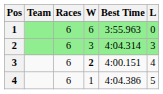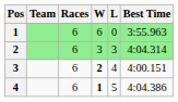columns swapped: L <-> Best Time
row 5 | W: normal -> bold
